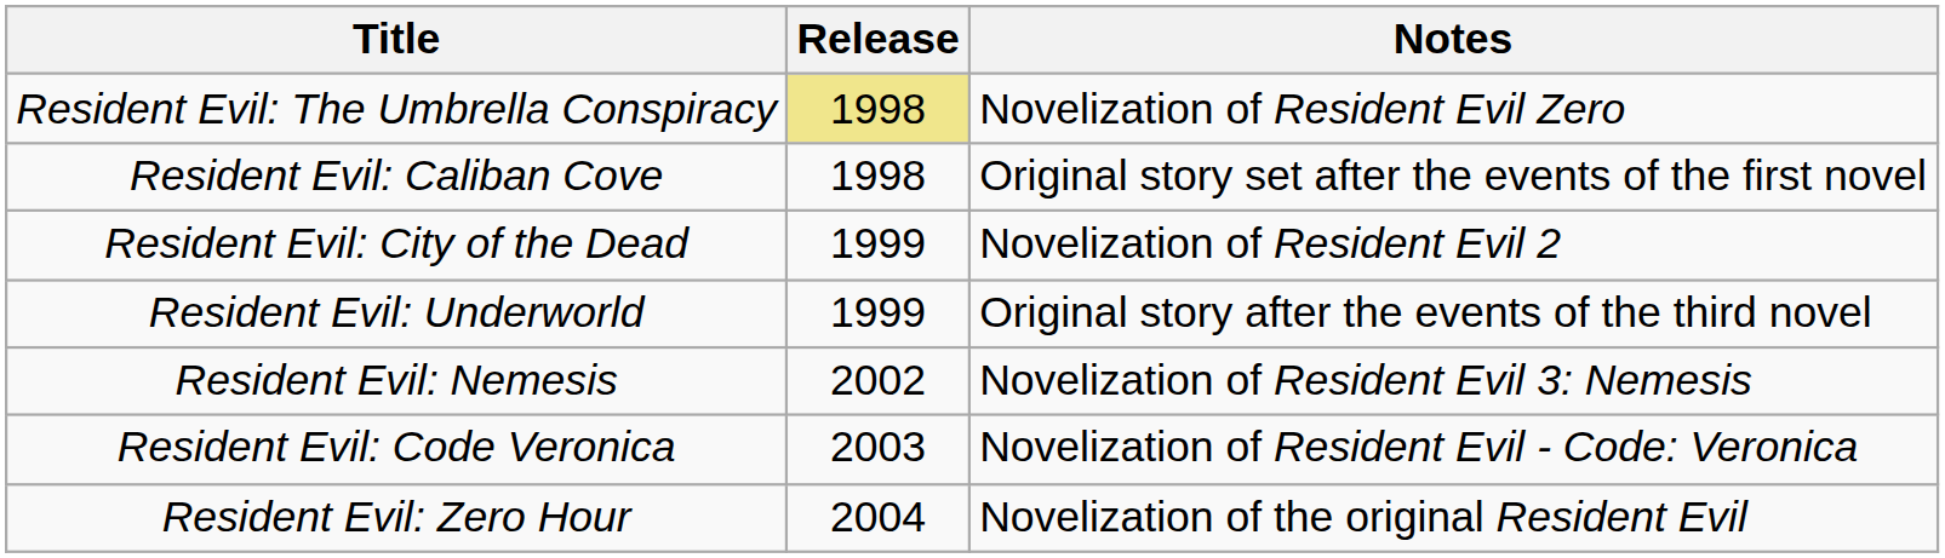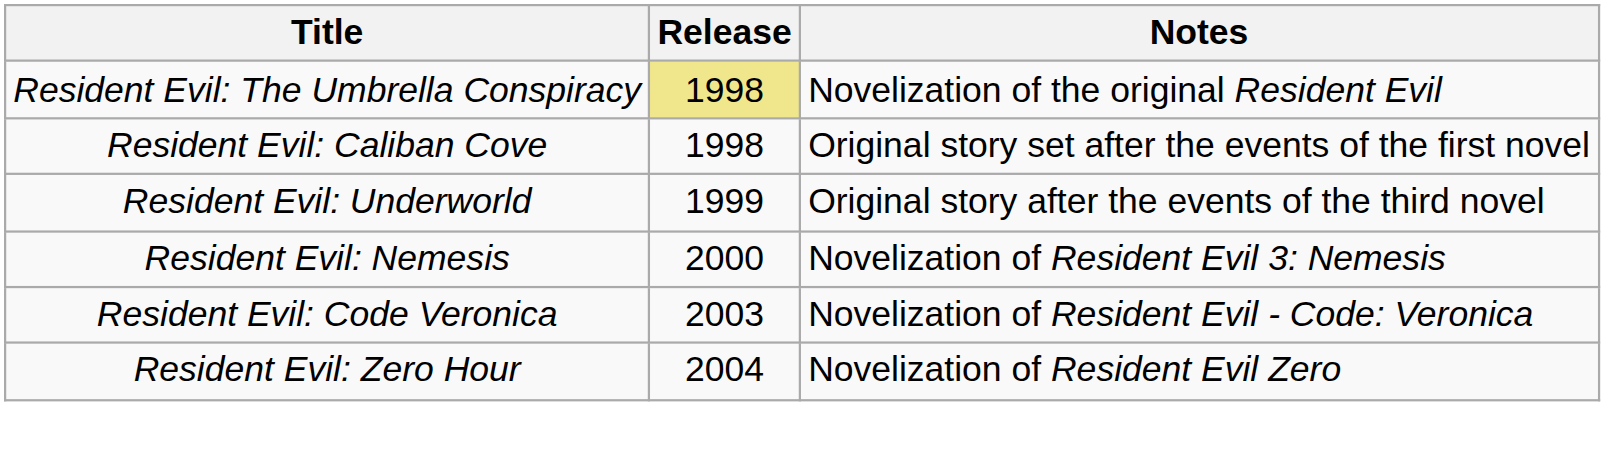Resident Evil: The Umbrella Conspiracy | Notes: Novelization of Resident Evil Zero -> Novelization of the original Resident Evil
- row: Resident Evil: City of the Dead | 1999 | Novelization of Resident Evil 2
Resident Evil: Nemesis | Release: 2002 -> 2000
Resident Evil: Zero Hour | Notes: Novelization of the original Resident Evil -> Novelization of Resident Evil Zero
